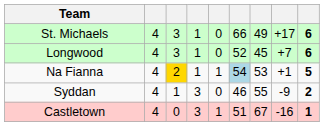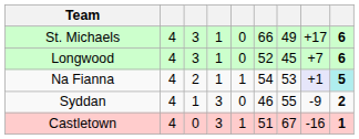Na Fianna | column 3: gold background -> no background
Na Fianna | column 6: lightblue background -> no background
Na Fianna | column 8: no background -> lavender background
Na Fianna | column 9: no background -> paleturquoise background
